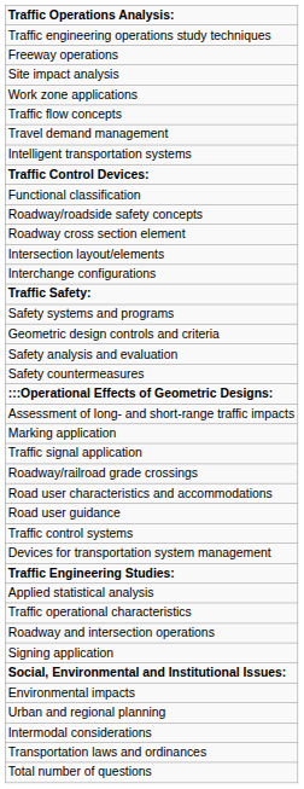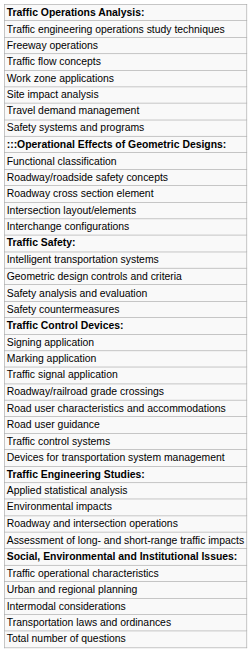row 4 | column 1: Site impact analysis -> Traffic flow concepts
row 6 | column 1: Traffic flow concepts -> Site impact analysis
row 8 | column 1: Intelligent transportation systems -> Safety systems and programs
row 9 | column 1: Traffic Control Devices: -> :::Operational Effects of Geometric Designs:
row 16 | column 1: Safety systems and programs -> Intelligent transportation systems
row 20 | column 1: :::Operational Effects of Geometric Designs: -> Traffic Control Devices:
row 21 | column 1: Assessment of long- and short-range traffic impacts -> Signing application
row 31 | column 1: Traffic operational characteristics -> Environmental impacts
row 33 | column 1: Signing application -> Assessment of long- and short-range traffic impacts
row 35 | column 1: Environmental impacts -> Traffic operational characteristics
